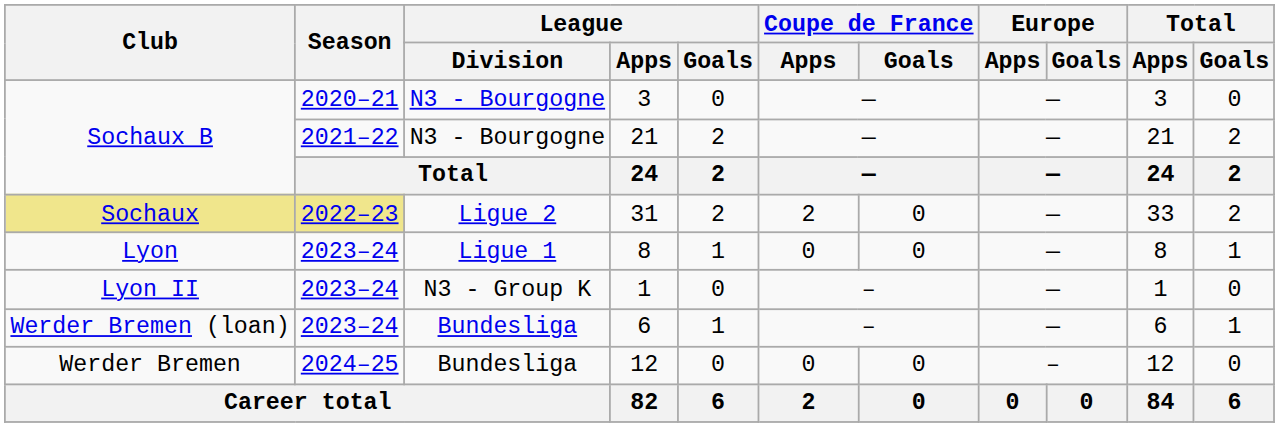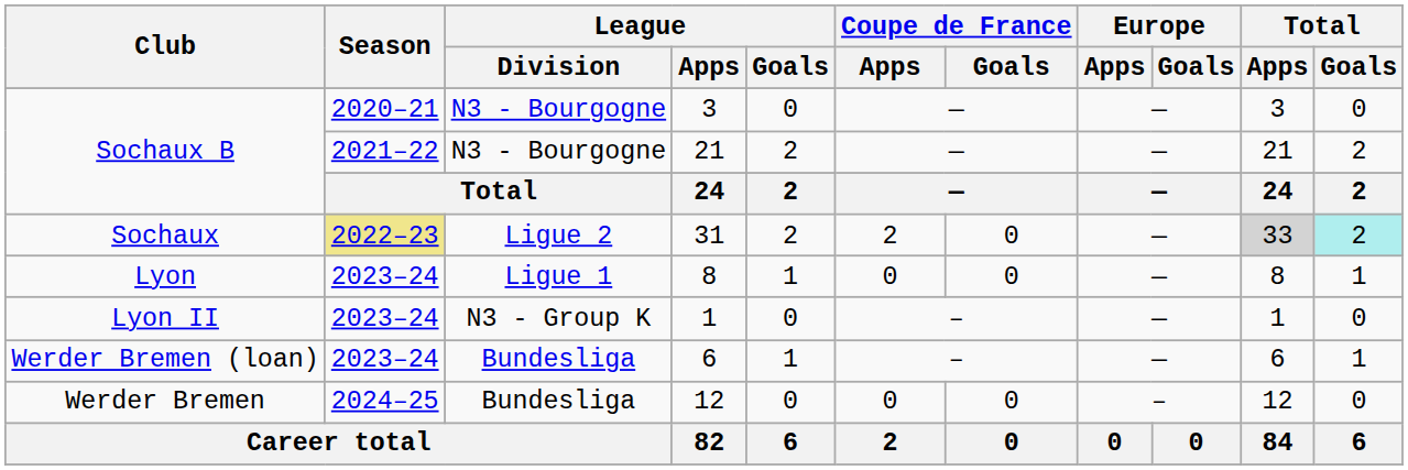31 | Club: khaki background -> no background
31 | Total / Apps: no background -> lightgrey background
31 | Total / Goals: no background -> paleturquoise background
